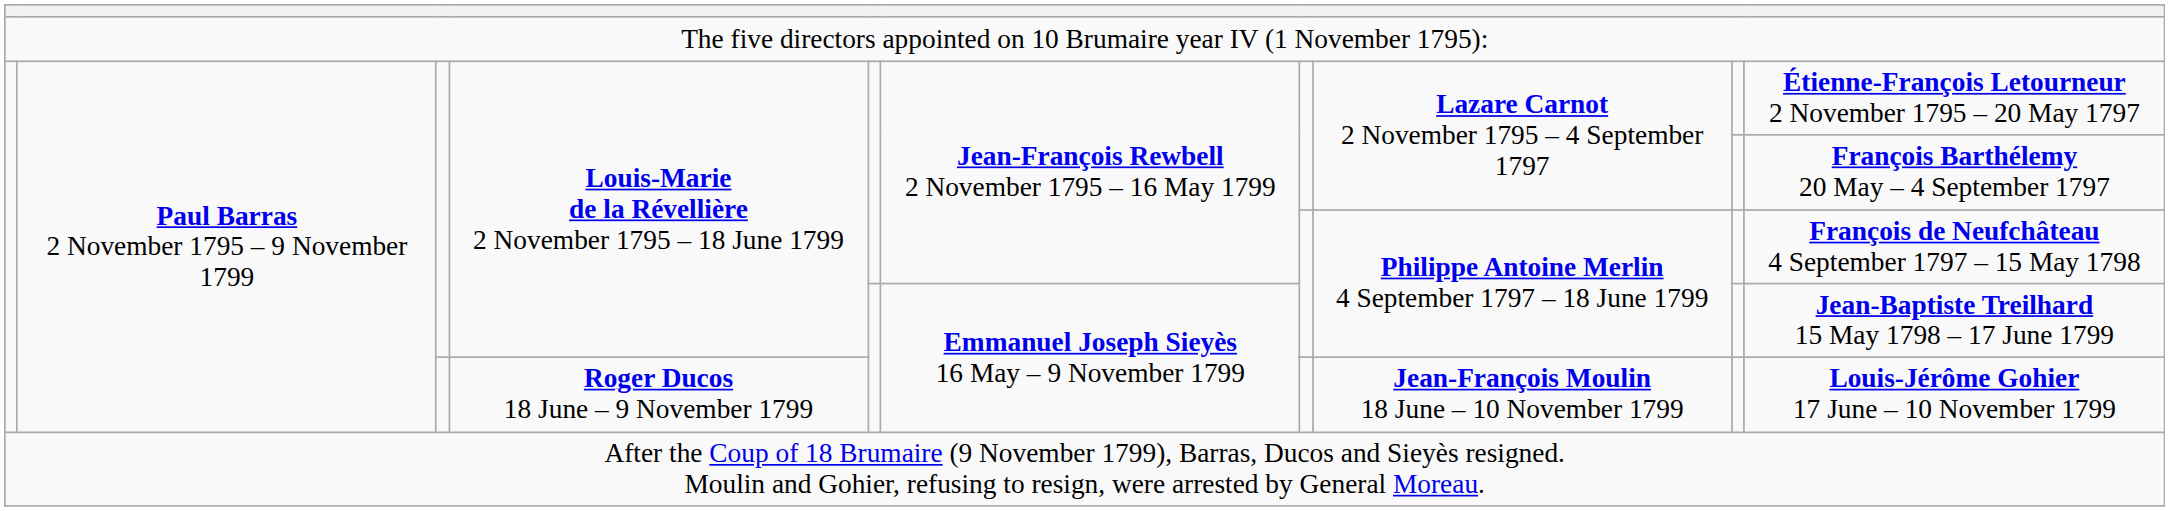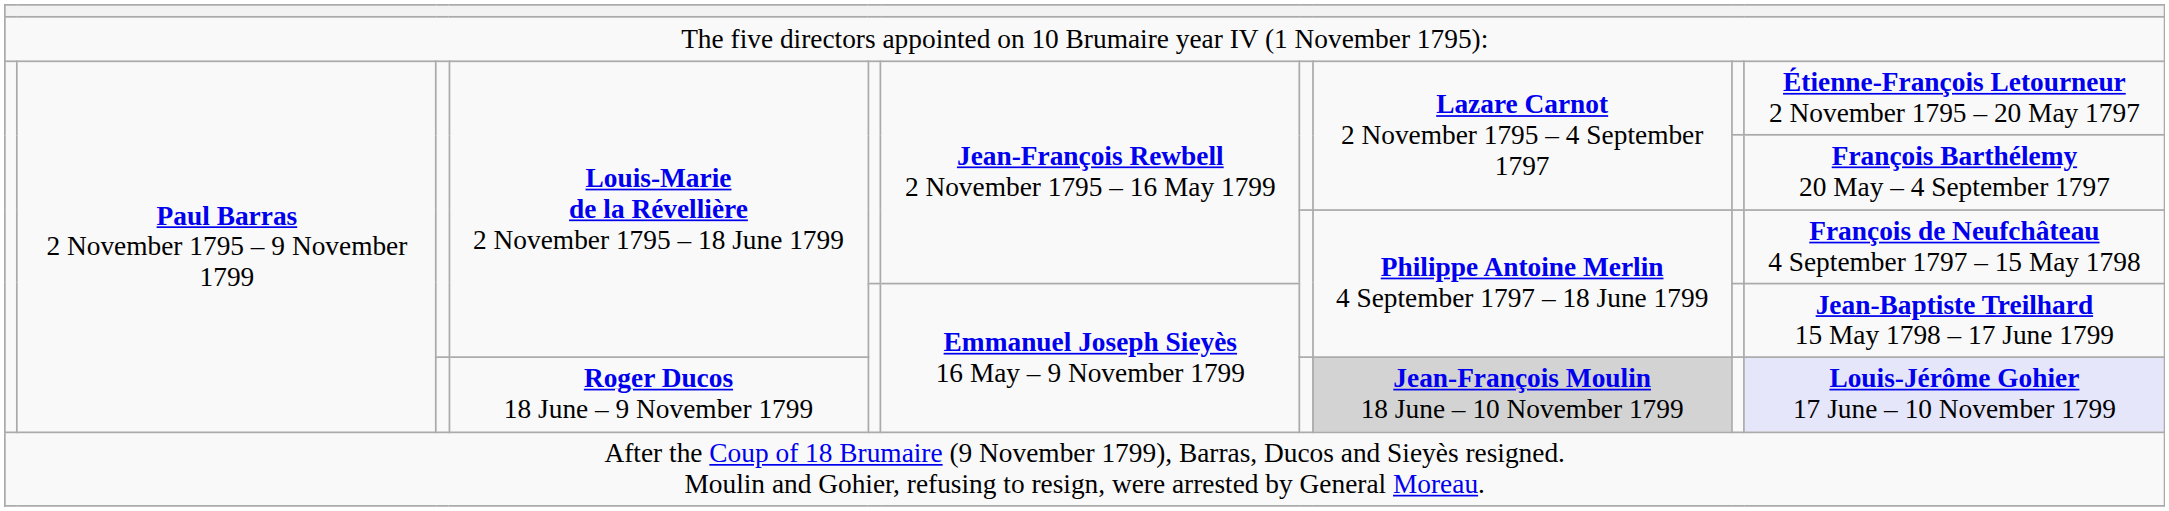Roger Ducos 18 June – 9 November 1799 | column 8: no background -> lightgrey background
Roger Ducos 18 June – 9 November 1799 | column 10: no background -> lavender background
